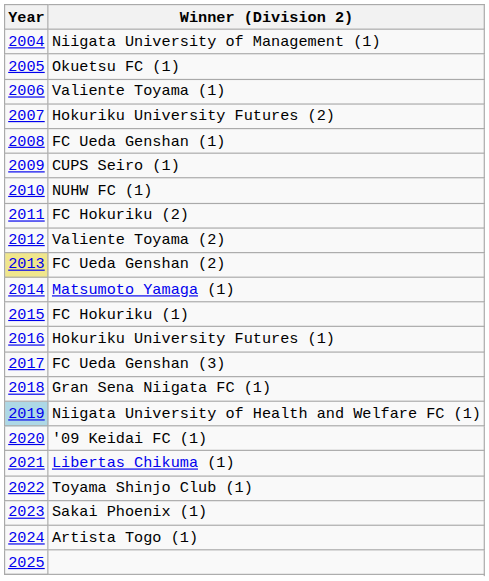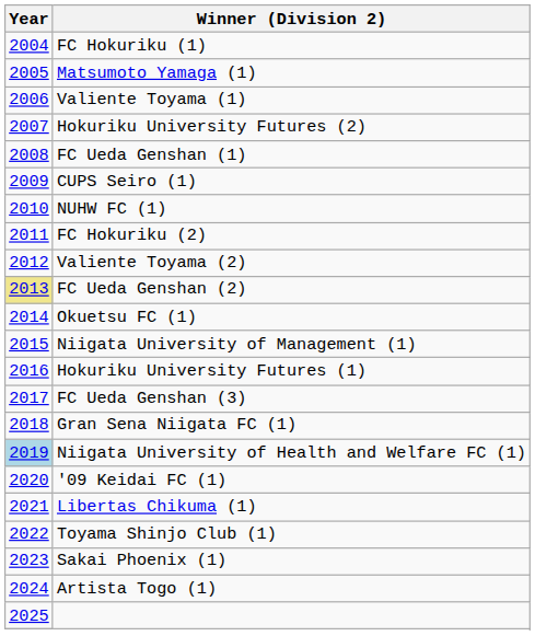row 2 | Winner (Division 2): Niigata University of Management (1) -> FC Hokuriku (1)
row 3 | Winner (Division 2): Okuetsu FC (1) -> Matsumoto Yamaga (1)
row 12 | Winner (Division 2): Matsumoto Yamaga (1) -> Okuetsu FC (1)
row 13 | Winner (Division 2): FC Hokuriku (1) -> Niigata University of Management (1)
